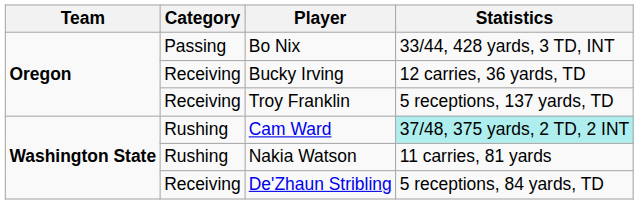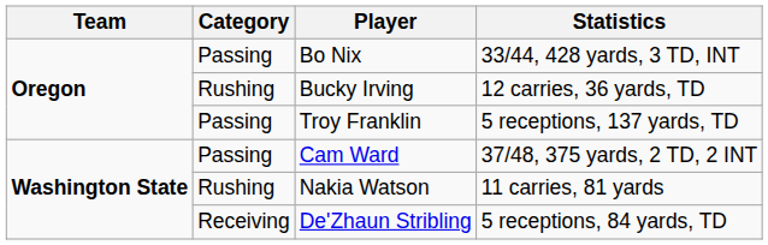Bucky Irving | Category: Receiving -> Rushing
Troy Franklin | Category: Receiving -> Passing
Cam Ward | Category: Rushing -> Passing
Cam Ward | Statistics: paleturquoise background -> no background
